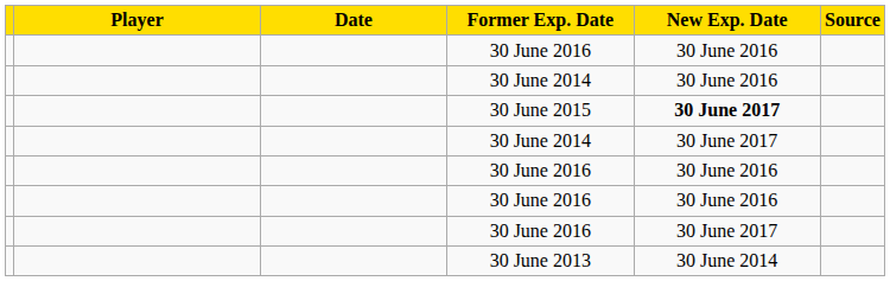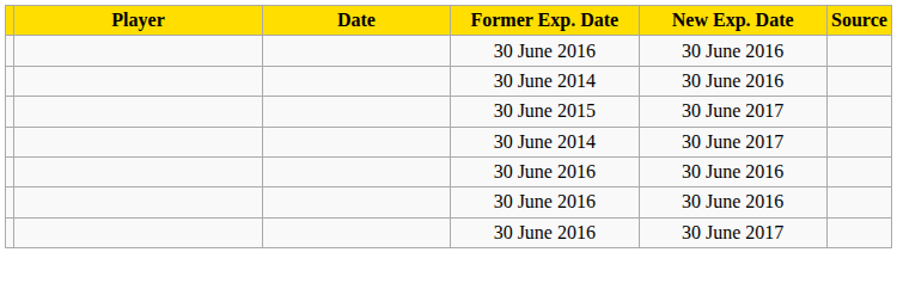30 June 2015 | New Exp. Date: bold -> normal
- row: 30 June 2013 | 30 June 2014
